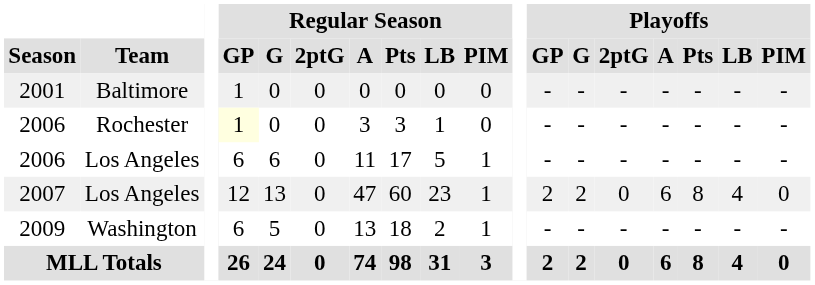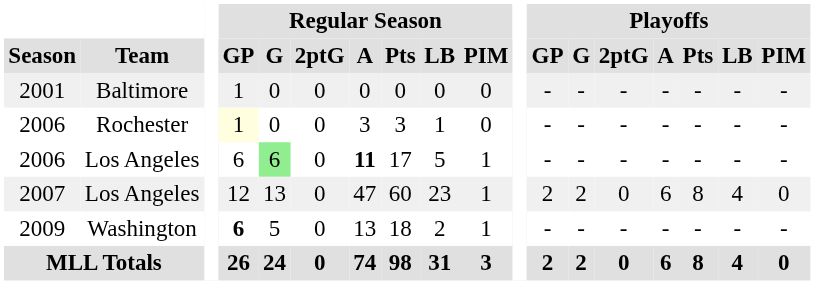2006 / Los Angeles | Regular Season / G: no background -> lightgreen background
2006 / Los Angeles | Regular Season / A: normal -> bold
2009 | Regular Season / GP: normal -> bold
